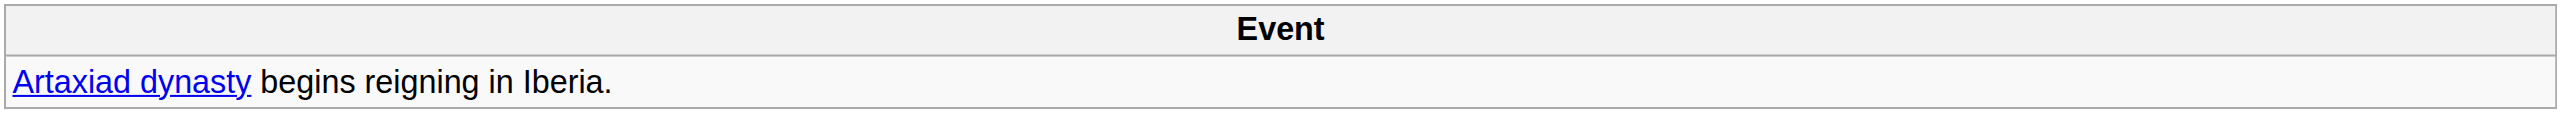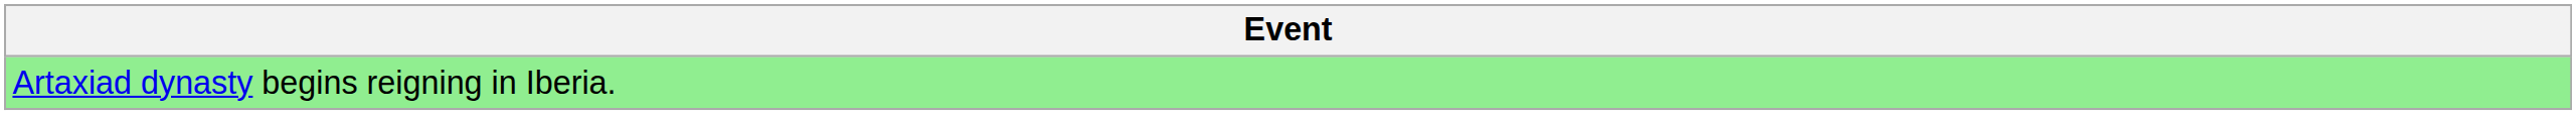row 2 | column 1: no background -> lightgreen background
